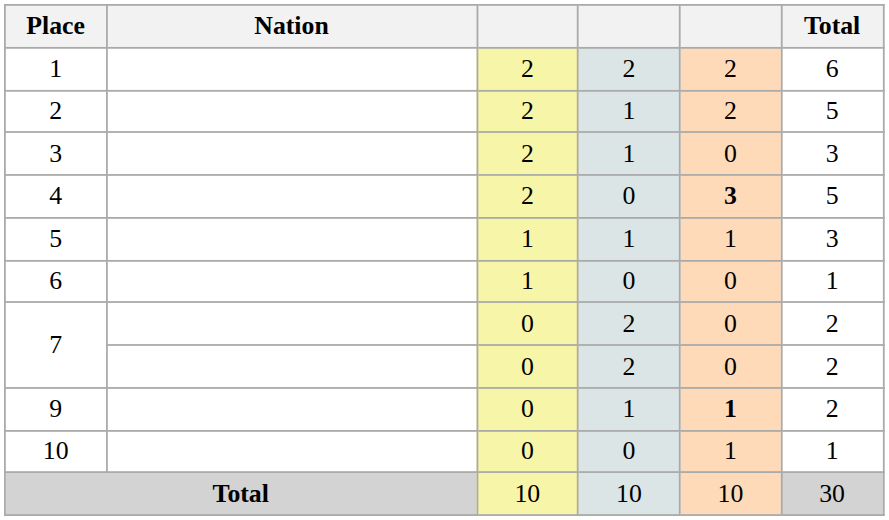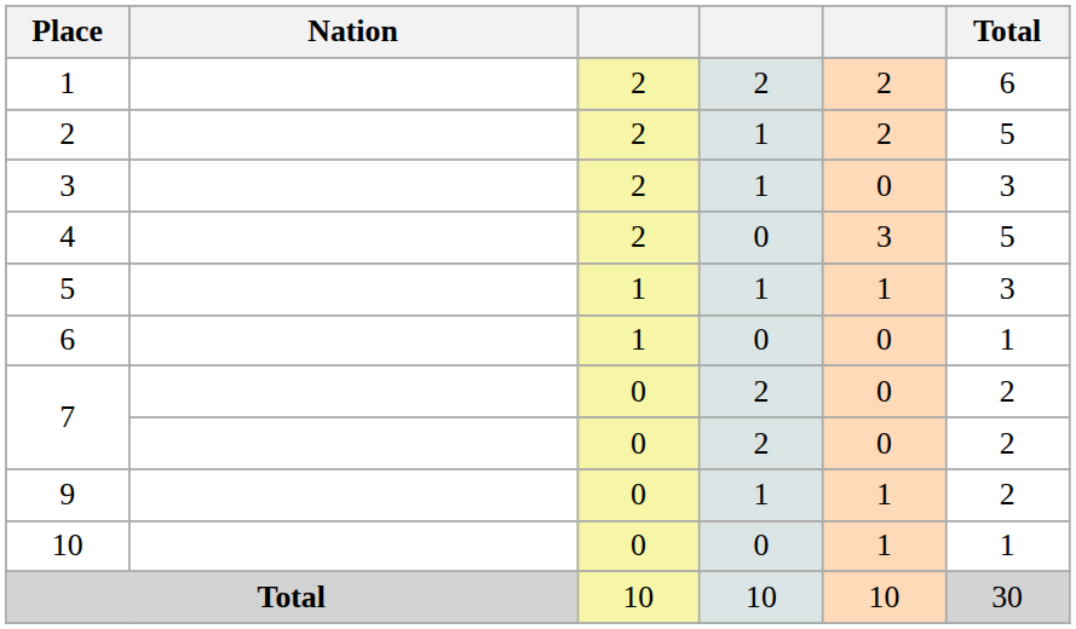4 | column 5: bold -> normal
9 | column 5: bold -> normal
